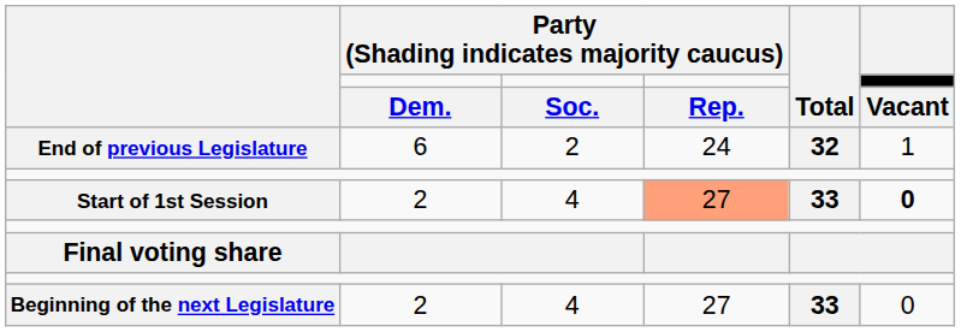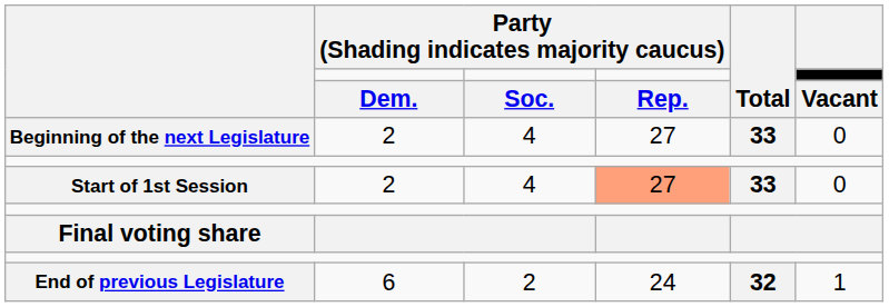rows swapped: End of previous Legislature <-> Beginning of the next Legislature
Start of 1st Session | column 6: bold -> normal
